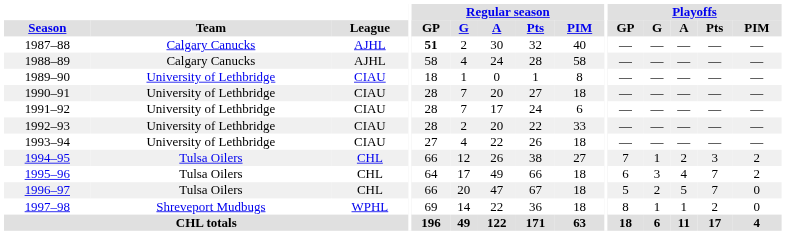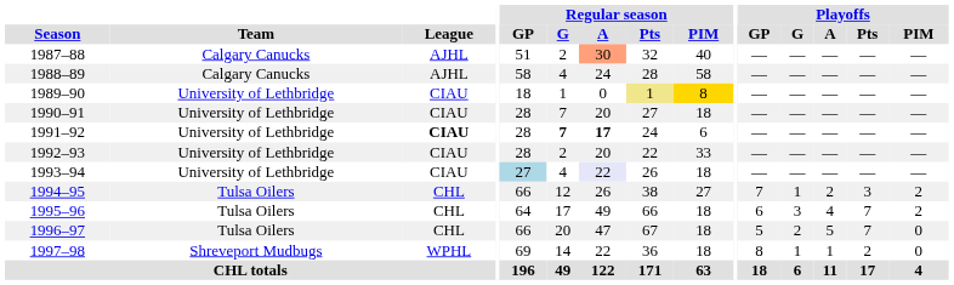1987–88 | Regular season / GP: bold -> normal
1987–88 | Regular season / A: no background -> lightsalmon background
1989–90 | Regular season / Pts: no background -> khaki background
1989–90 | Regular season / PIM: no background -> gold background
1991–92 | League: normal -> bold
1991–92 | Regular season / G: normal -> bold
1991–92 | Regular season / A: normal -> bold
1993–94 | Regular season / GP: no background -> lightblue background
1993–94 | Regular season / A: no background -> lavender background
